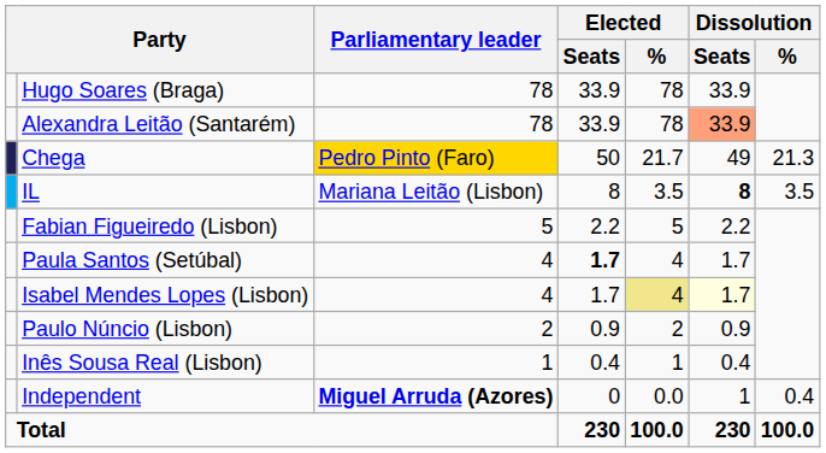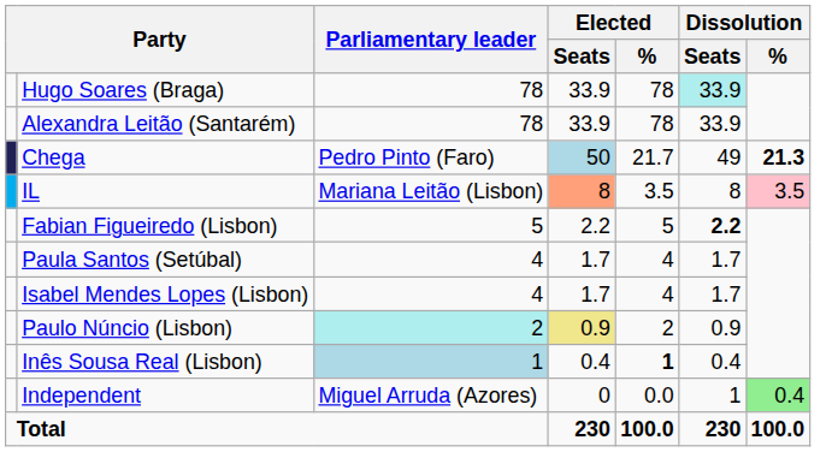Hugo Soares (Braga) | Dissolution / Seats: no background -> paleturquoise background
Alexandra Leitão (Santarém) | Dissolution / Seats: lightsalmon background -> no background
Chega | Parliamentary leader: gold background -> no background
Chega | Elected / Seats: no background -> lightblue background
Chega | Dissolution / %: normal -> bold
IL | Elected / Seats: no background -> lightsalmon background
IL | Dissolution / Seats: bold -> normal
IL | Dissolution / %: no background -> pink background
Fabian Figueiredo (Lisbon) | Dissolution / Seats: normal -> bold
Paula Santos (Setúbal) | Elected / Seats: bold -> normal
Isabel Mendes Lopes (Lisbon) | Elected / %: khaki background -> no background
Isabel Mendes Lopes (Lisbon) | Dissolution / Seats: lightyellow background -> no background
Paulo Núncio (Lisbon) | Parliamentary leader: no background -> paleturquoise background
Paulo Núncio (Lisbon) | Elected / Seats: no background -> khaki background
Inês Sousa Real (Lisbon) | Parliamentary leader: no background -> lightblue background
Inês Sousa Real (Lisbon) | Elected / %: normal -> bold
Independent | Parliamentary leader: bold -> normal
Independent | Dissolution / %: no background -> lightgreen background
